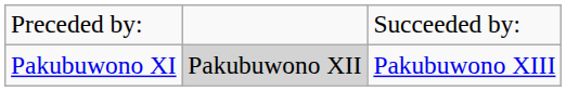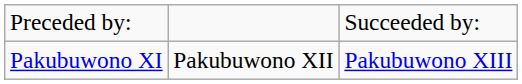Pakubuwono XI | column 2: lightgrey background -> no background
